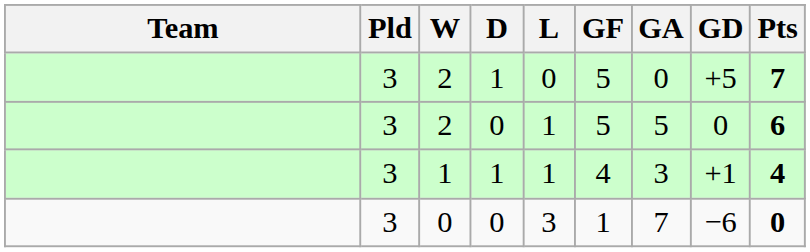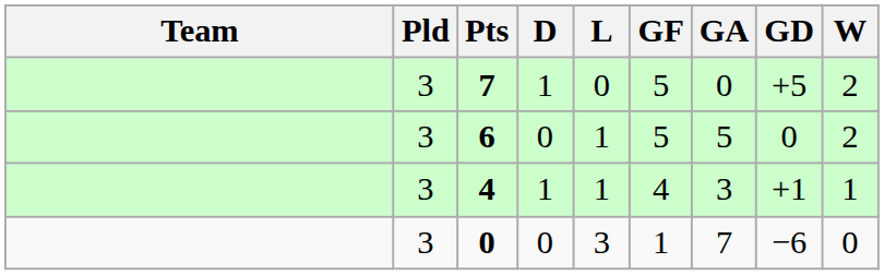columns swapped: W <-> Pts
